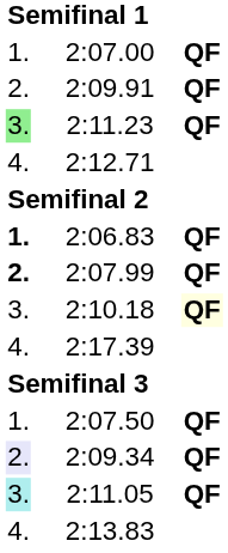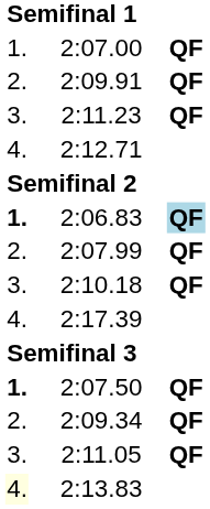2:11.23 | column 1: lightgreen background -> no background
2:06.83 | column 3: no background -> lightblue background
2:07.99 | column 1: bold -> normal
2:10.18 | column 3: lightyellow background -> no background
2:07.50 | column 1: normal -> bold
2:09.34 | column 1: lavender background -> no background
2:11.05 | column 1: paleturquoise background -> no background
2:13.83 | column 1: no background -> lightyellow background
